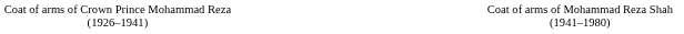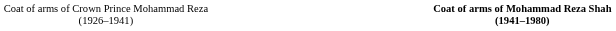Coat of arms of Crown Prince Mohammad Reza (1926–1941) | column 2: normal -> bold
